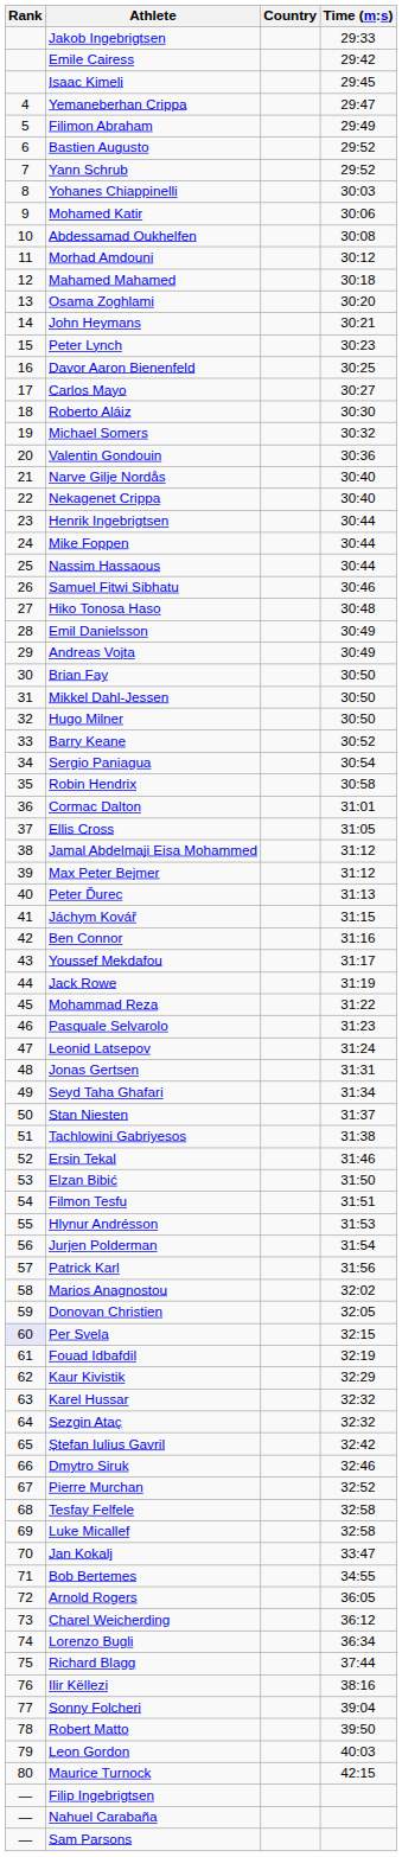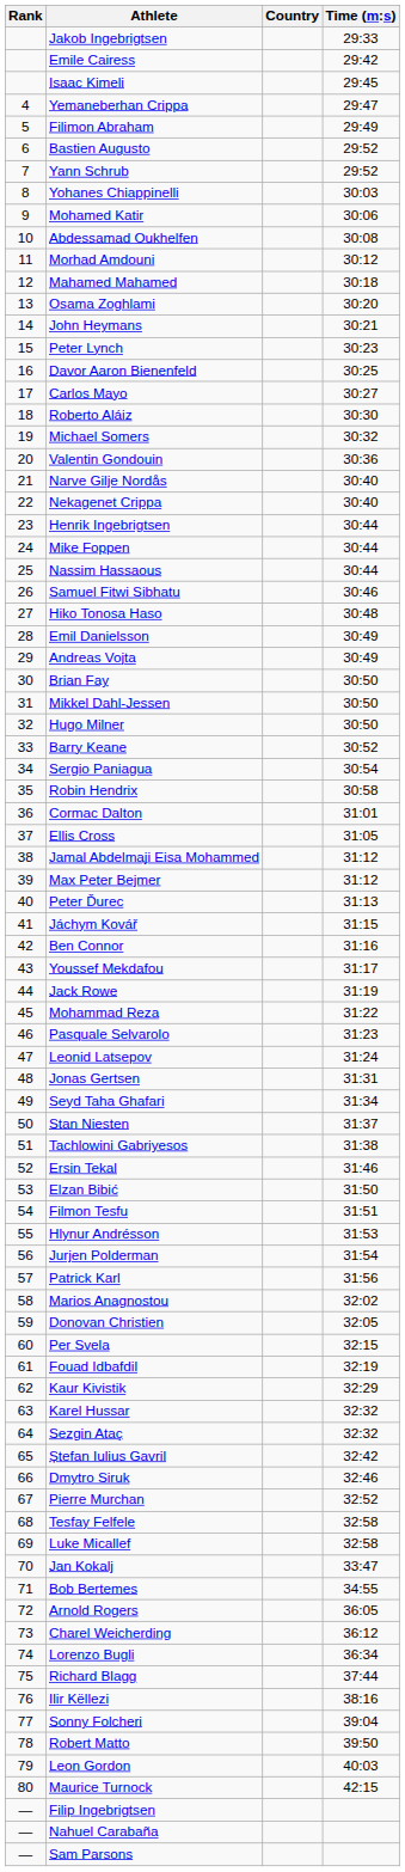Per Svela | Rank: lavender background -> no background
